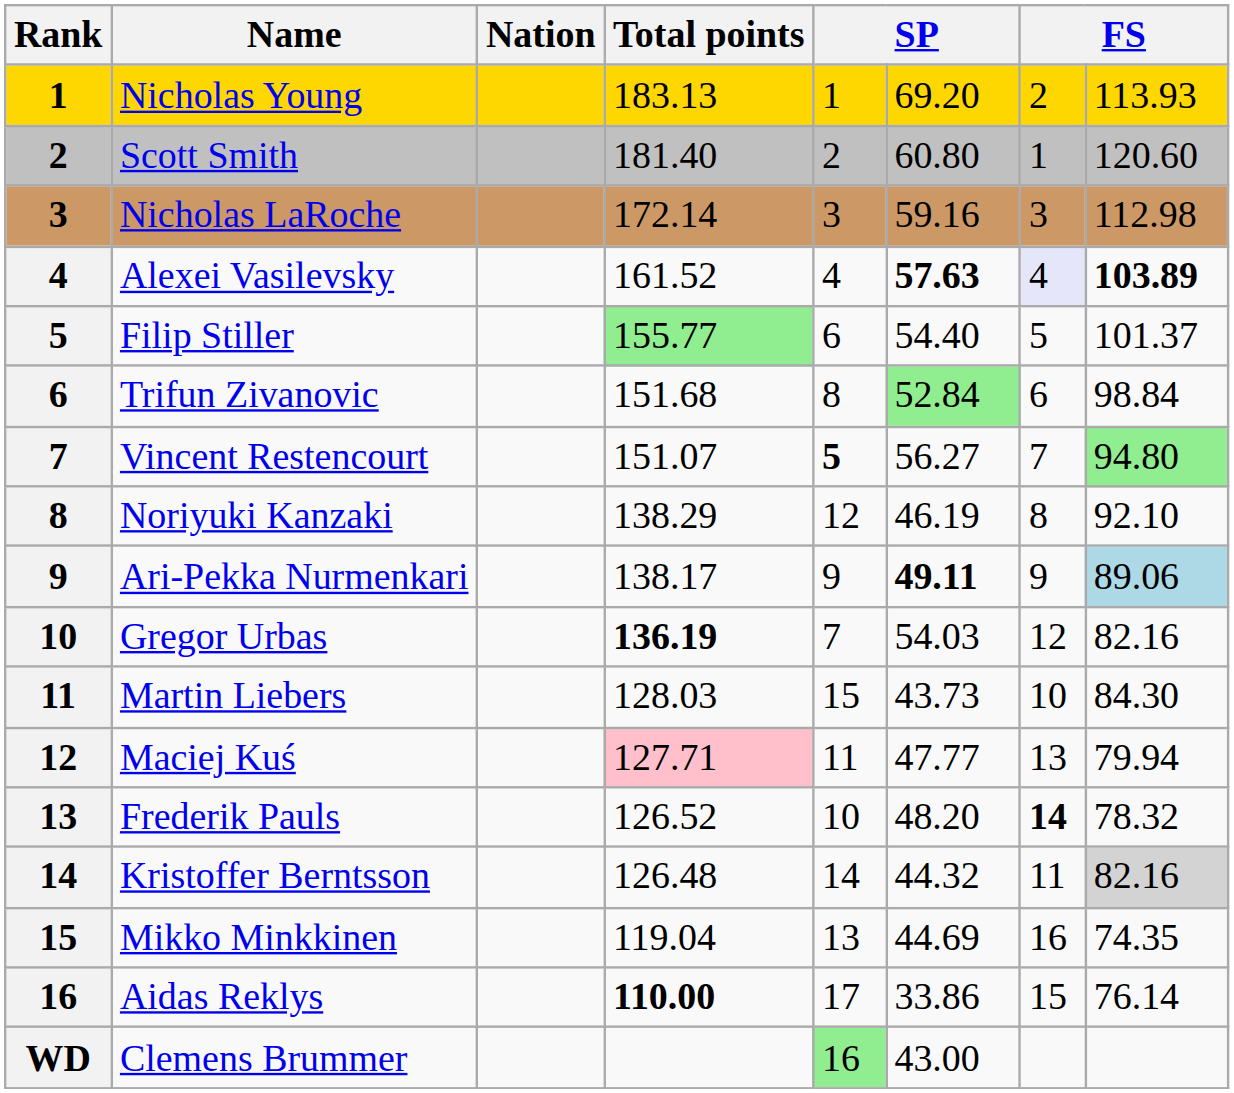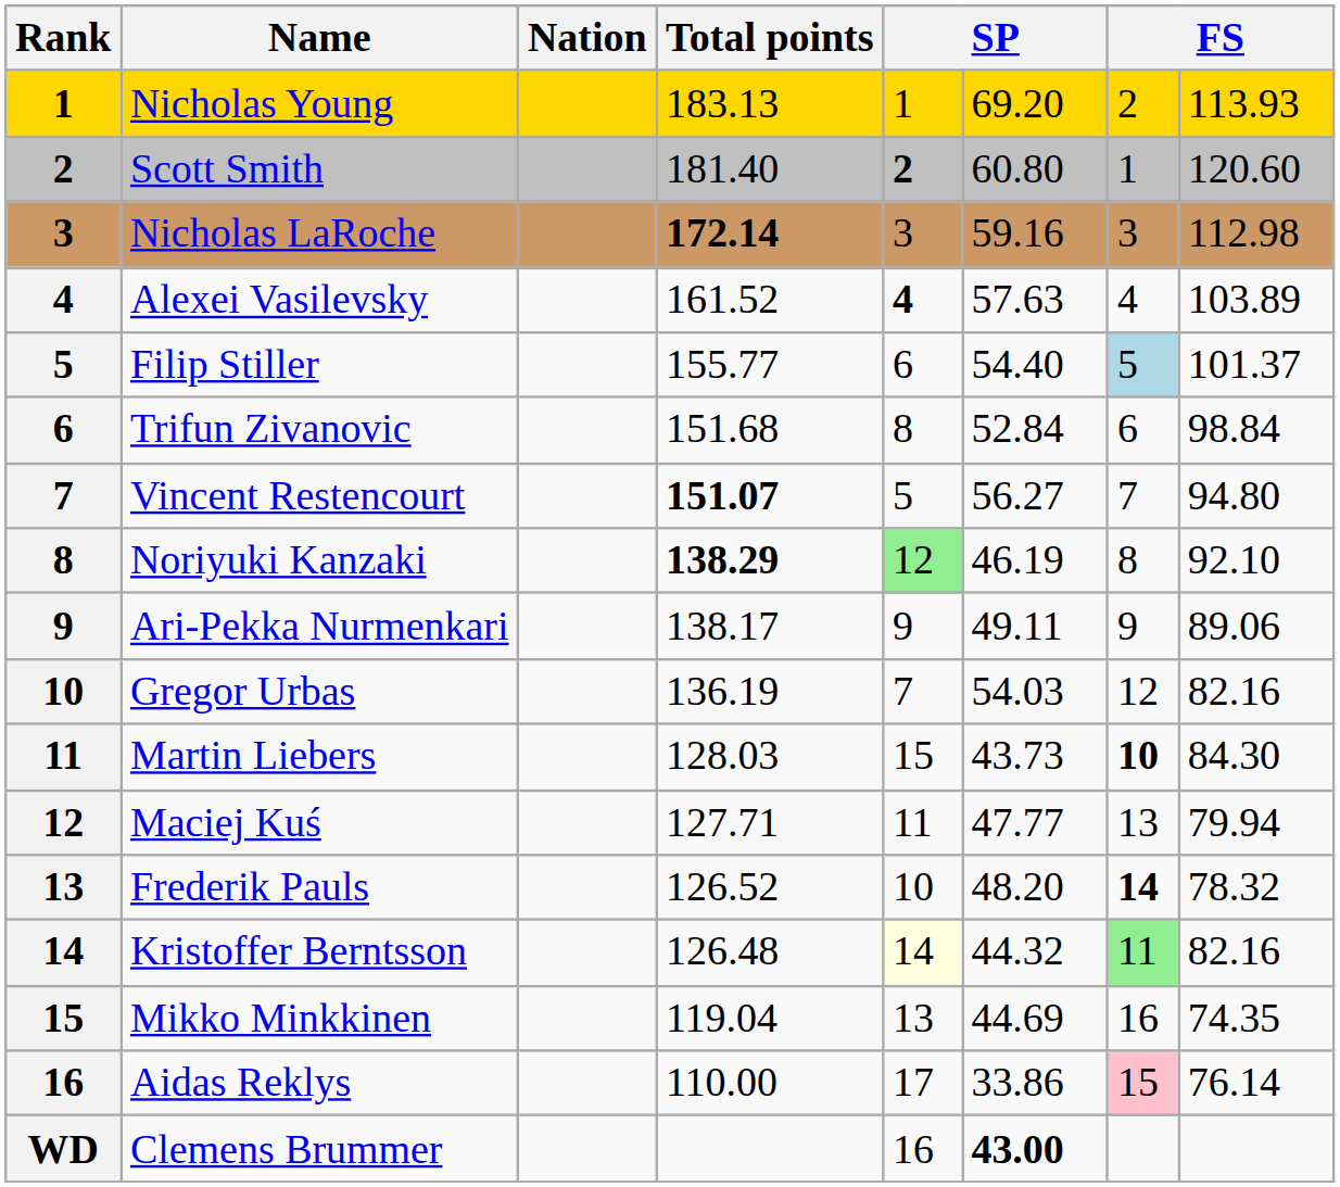Scott Smith | column 5: normal -> bold
Nicholas LaRoche | Total points: normal -> bold
Alexei Vasilevsky | column 5: normal -> bold
Alexei Vasilevsky | column 6: bold -> normal
Alexei Vasilevsky | column 7: lavender background -> no background
Alexei Vasilevsky | column 8: bold -> normal
Filip Stiller | Total points: lightgreen background -> no background
Filip Stiller | column 7: no background -> lightblue background
Trifun Zivanovic | column 6: lightgreen background -> no background
Vincent Restencourt | Total points: normal -> bold
Vincent Restencourt | column 5: bold -> normal
Vincent Restencourt | column 8: lightgreen background -> no background
Noriyuki Kanzaki | Total points: normal -> bold
Noriyuki Kanzaki | column 5: no background -> lightgreen background
Ari-Pekka Nurmenkari | column 6: bold -> normal
Ari-Pekka Nurmenkari | column 8: lightblue background -> no background
Gregor Urbas | Total points: bold -> normal
Martin Liebers | column 7: normal -> bold
Maciej Kuś | Total points: pink background -> no background
Kristoffer Berntsson | column 5: no background -> lightyellow background
Kristoffer Berntsson | column 7: no background -> lightgreen background
Kristoffer Berntsson | column 8: lightgrey background -> no background
Aidas Reklys | Total points: bold -> normal
Aidas Reklys | column 7: no background -> pink background
Clemens Brummer | column 5: lightgreen background -> no background
Clemens Brummer | column 6: normal -> bold
